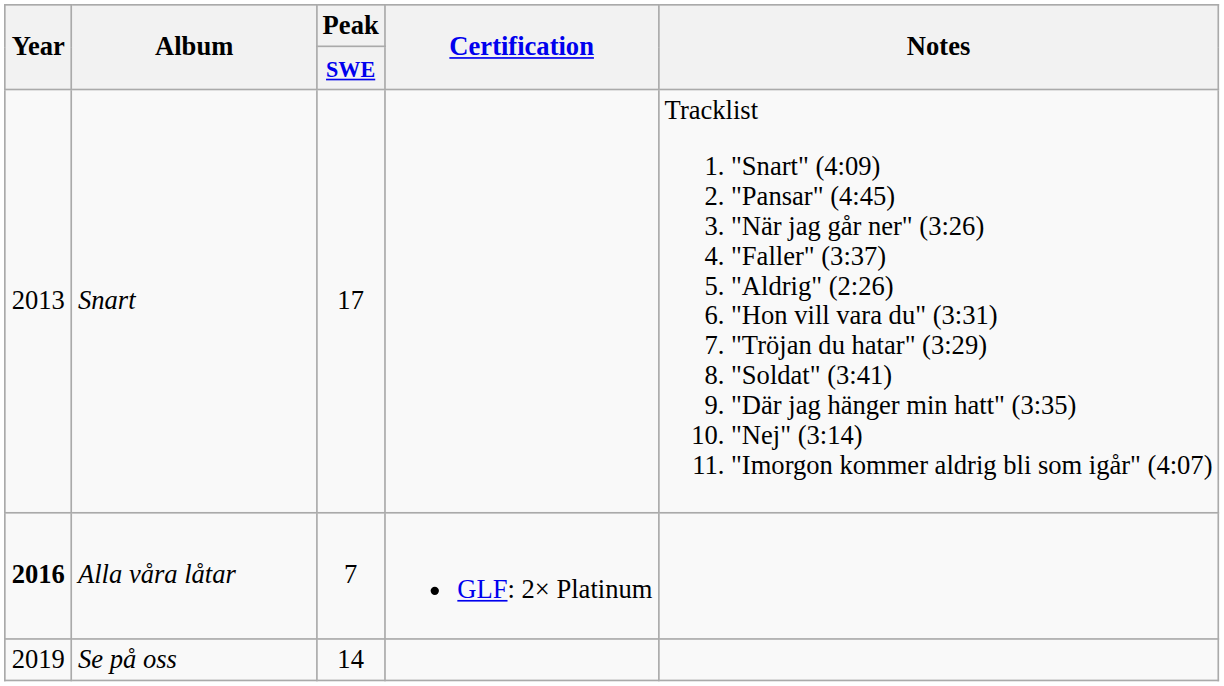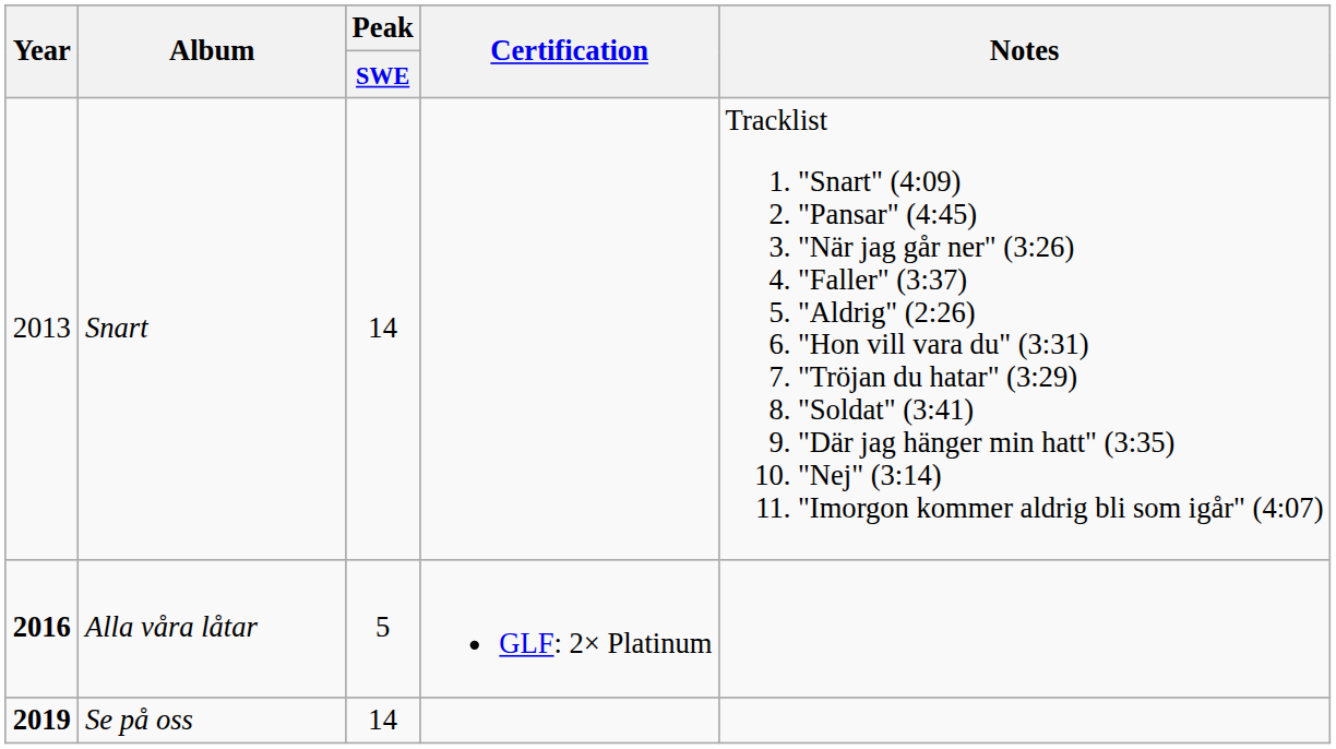Snart | Peak / SWE: 17 -> 14
Alla våra låtar | Peak / SWE: 7 -> 5
Se på oss | Year: normal -> bold
